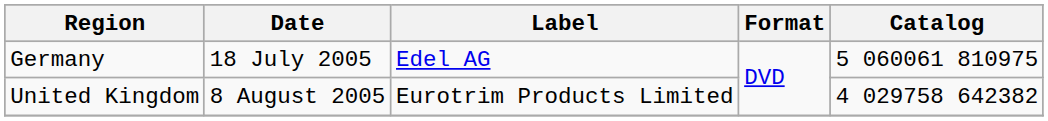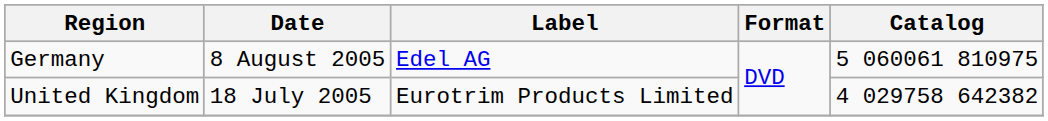Germany | Date: 18 July 2005 -> 8 August 2005
United Kingdom | Date: 8 August 2005 -> 18 July 2005
